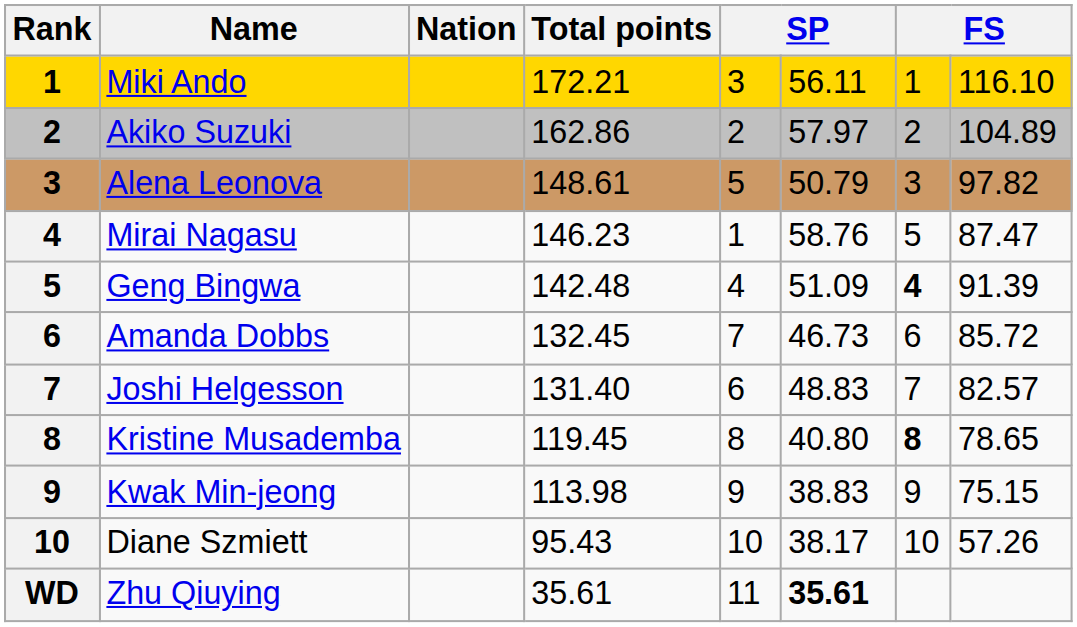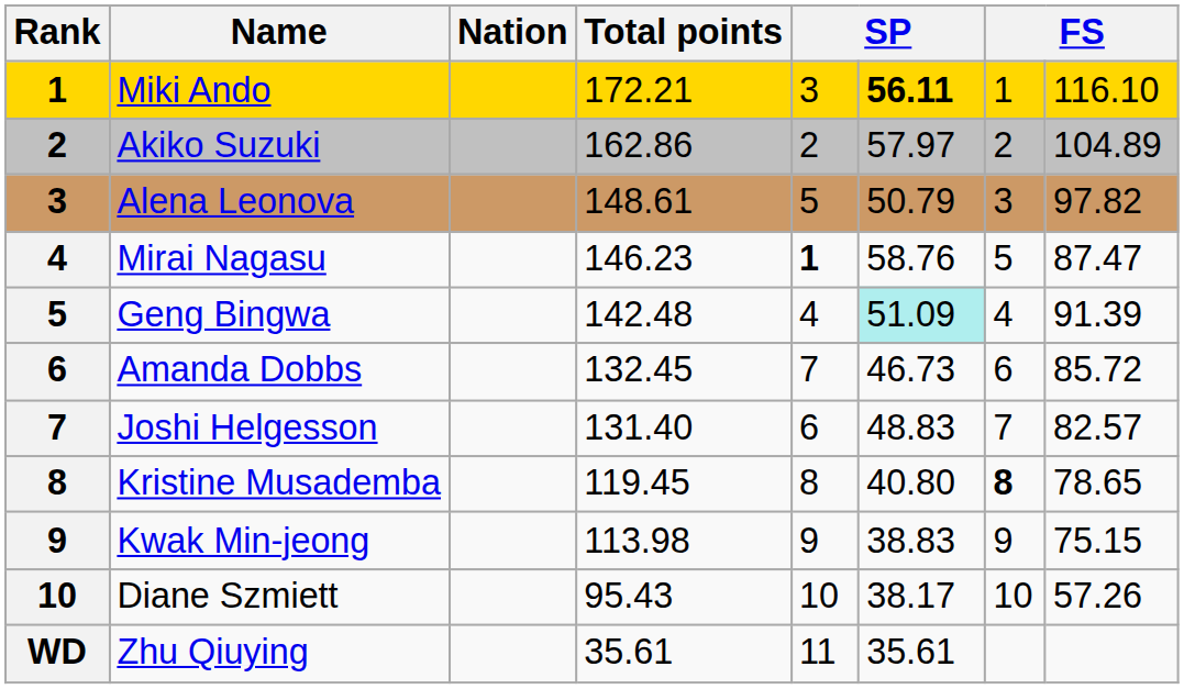Miki Ando | column 6: normal -> bold
Mirai Nagasu | column 5: normal -> bold
Geng Bingwa | column 6: no background -> paleturquoise background
Geng Bingwa | column 7: bold -> normal
Zhu Qiuying | column 6: bold -> normal
